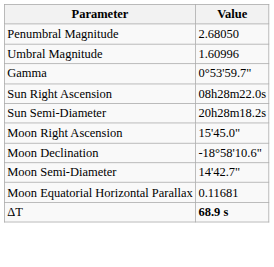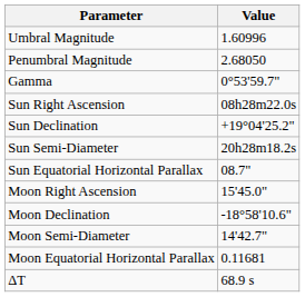rows swapped: Penumbral Magnitude <-> Umbral Magnitude
+ row: Sun Declination | +19°04'25.2"
+ row: Sun Equatorial Horizontal Parallax | 08.7"
ΔT | Value: bold -> normal
